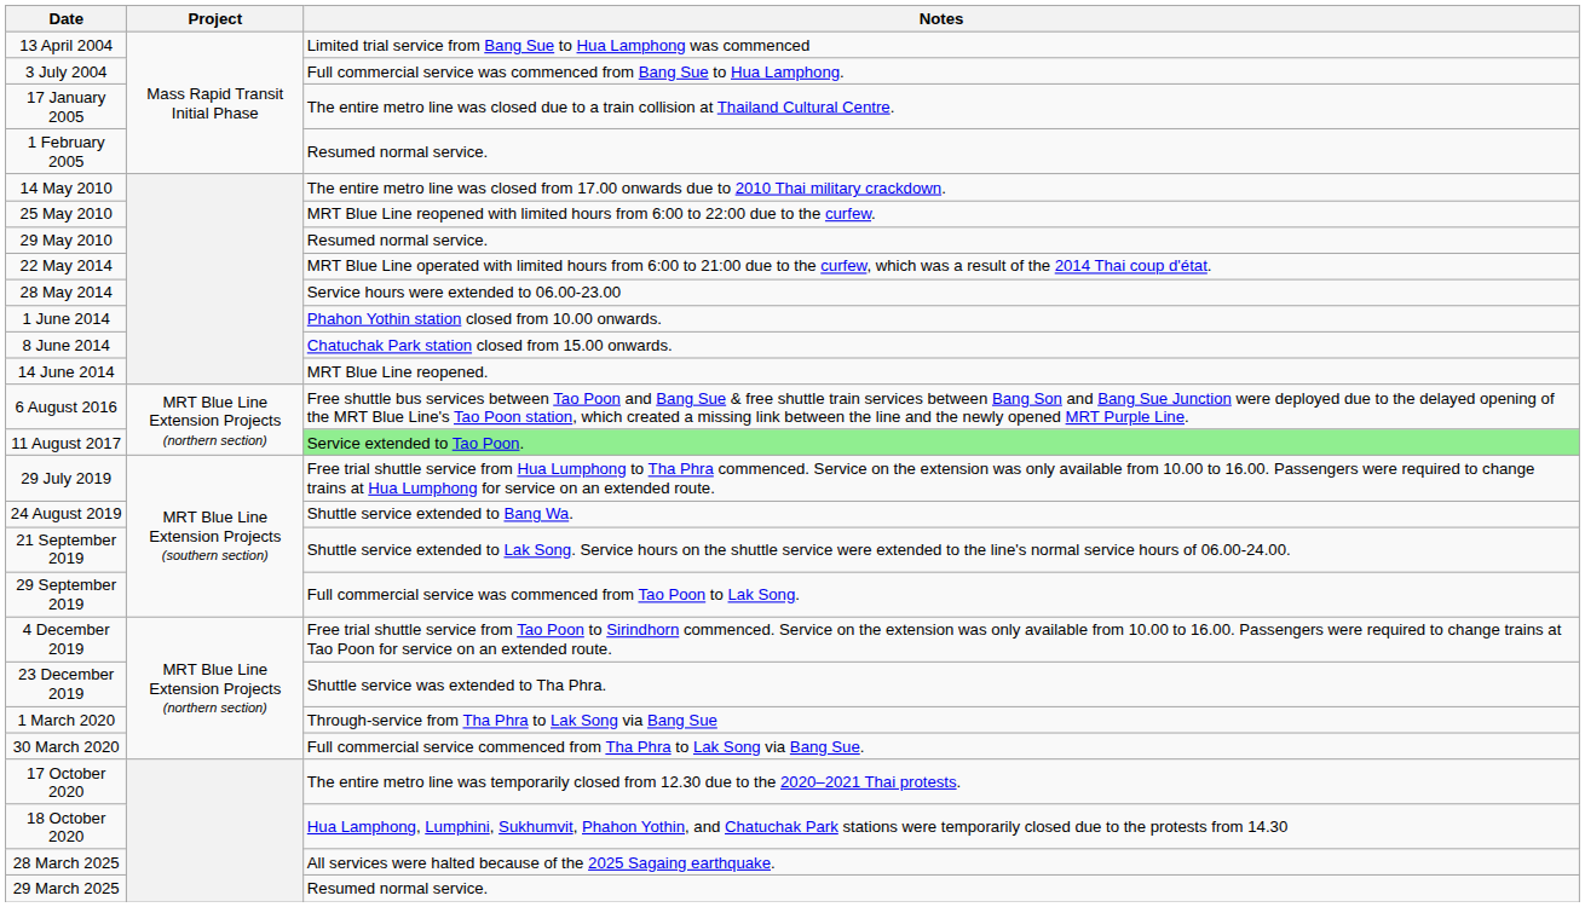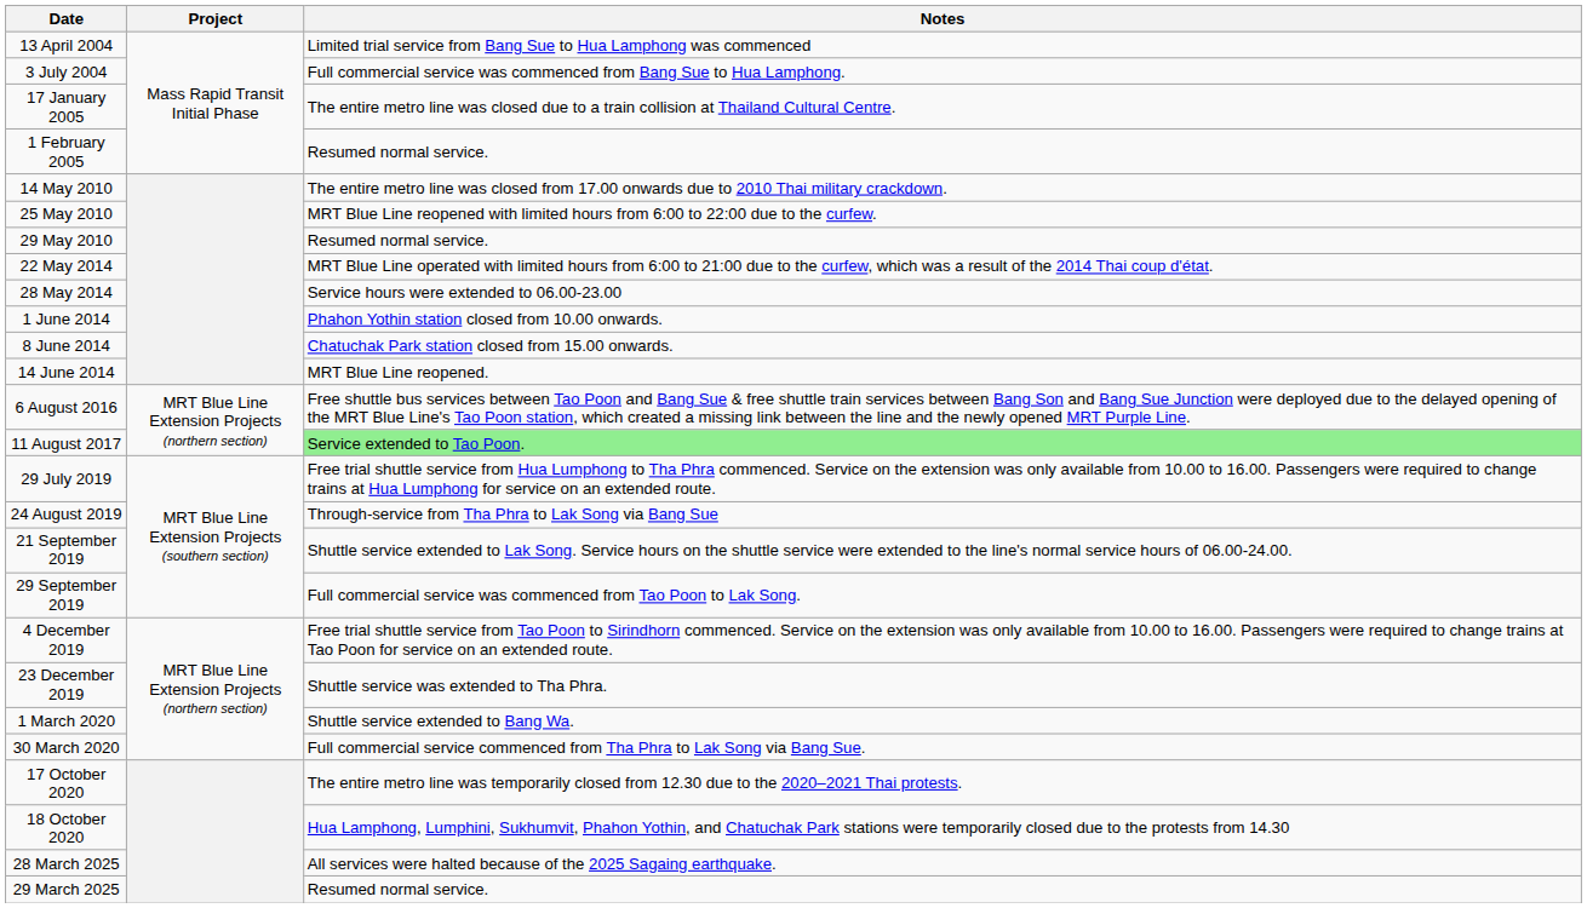24 August 2019 | Notes: Shuttle service extended to Bang Wa. -> Through-service from Tha Phra to Lak Song via Bang Sue
1 March 2020 | Notes: Through-service from Tha Phra to Lak Song via Bang Sue -> Shuttle service extended to Bang Wa.
